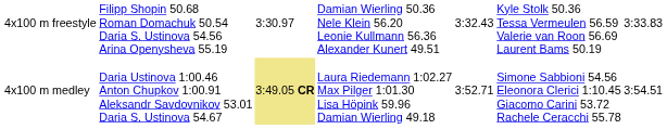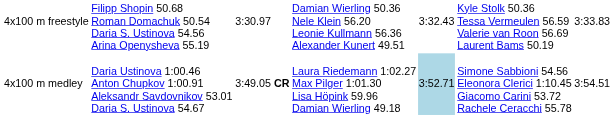4x100 m medley | column 3: khaki background -> no background
4x100 m medley | column 5: no background -> lightblue background
